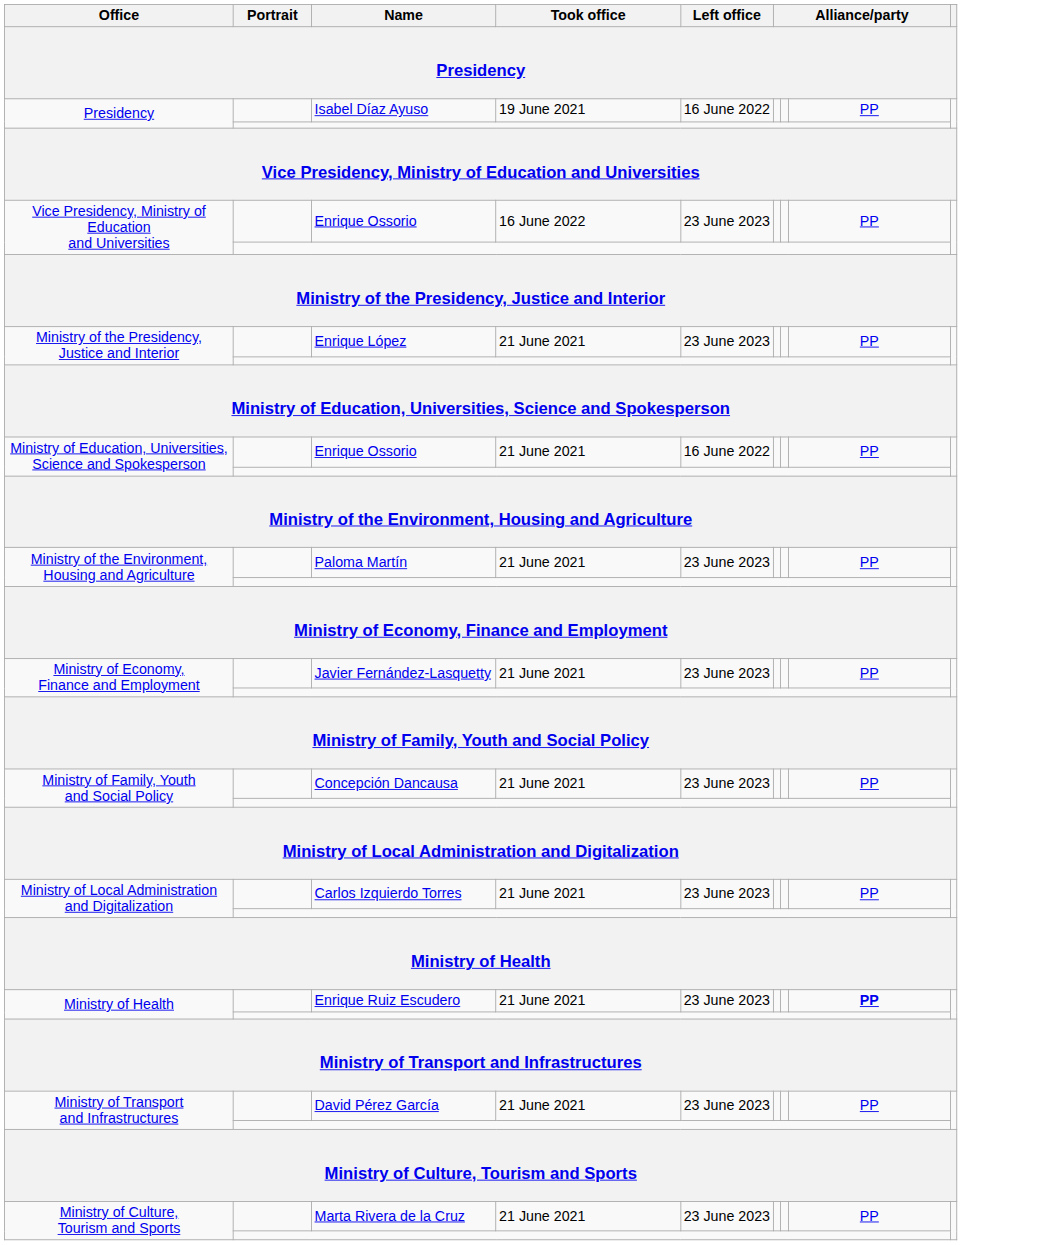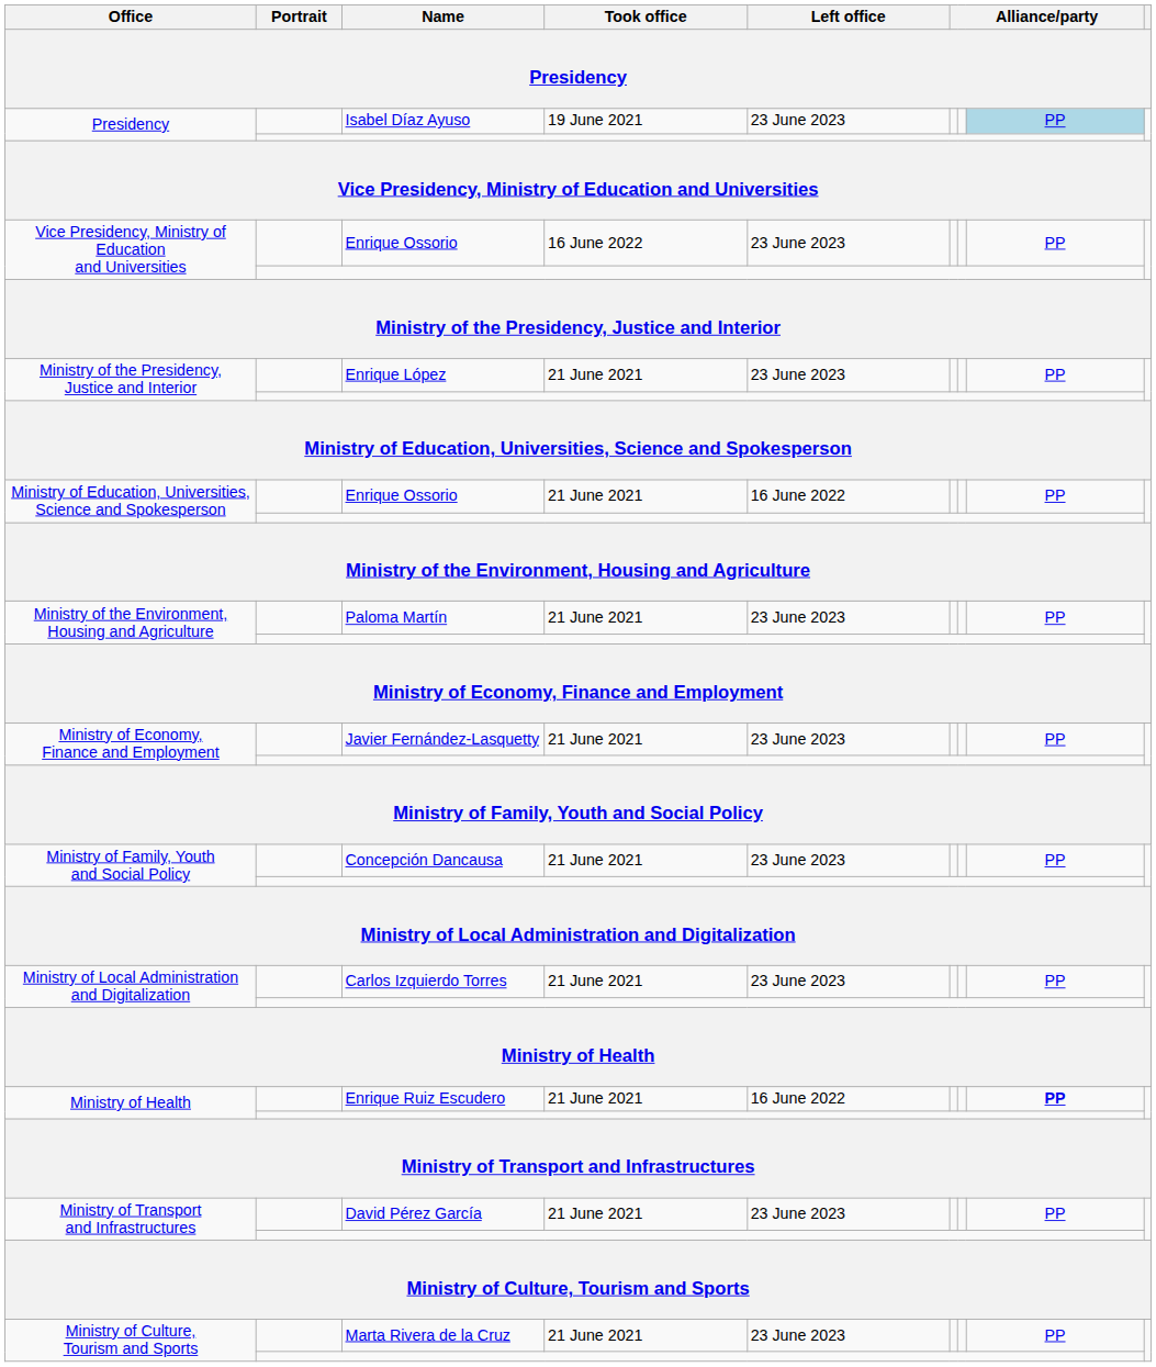Presidency / Isabel Díaz Ayuso | Left office: 16 June 2022 -> 23 June 2023
Presidency / Isabel Díaz Ayuso | column 8: no background -> lightblue background
Ministry of Health / Enrique Ruiz Escudero | Left office: 23 June 2023 -> 16 June 2022
